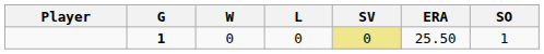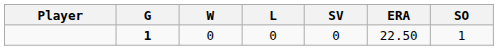row 2 | SV: khaki background -> no background
row 2 | ERA: 25.50 -> 22.50
